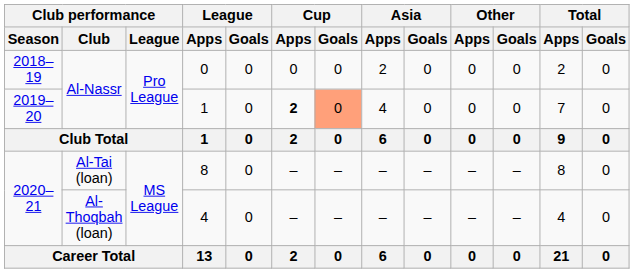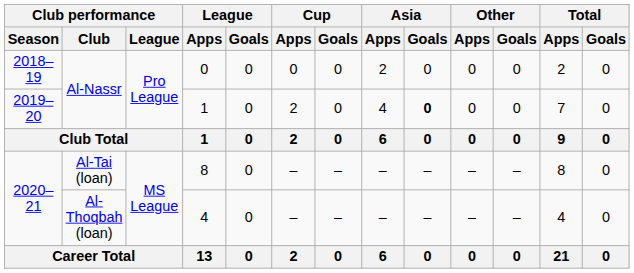2019–20 / 1 | Cup / Apps: bold -> normal
2019–20 / 1 | Cup / Goals: lightsalmon background -> no background
2019–20 / 1 | Asia / Goals: normal -> bold
